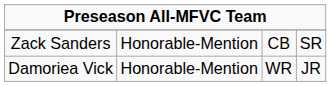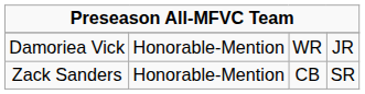rows swapped: Damoriea Vick <-> Zack Sanders
